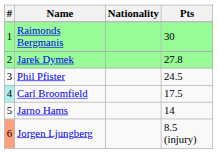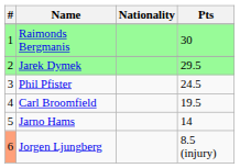Jarek Dymek | Pts: 27.8 -> 29.5
Carl Broomfield | #: paleturquoise background -> no background
Carl Broomfield | Pts: 17.5 -> 19.5
